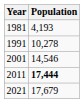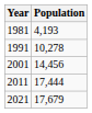2001 | Population: 14,546 -> 14,456
2011 | Population: bold -> normal
